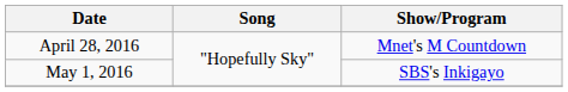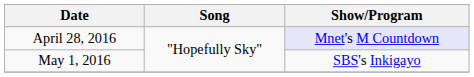April 28, 2016 | Show/Program: no background -> lavender background
